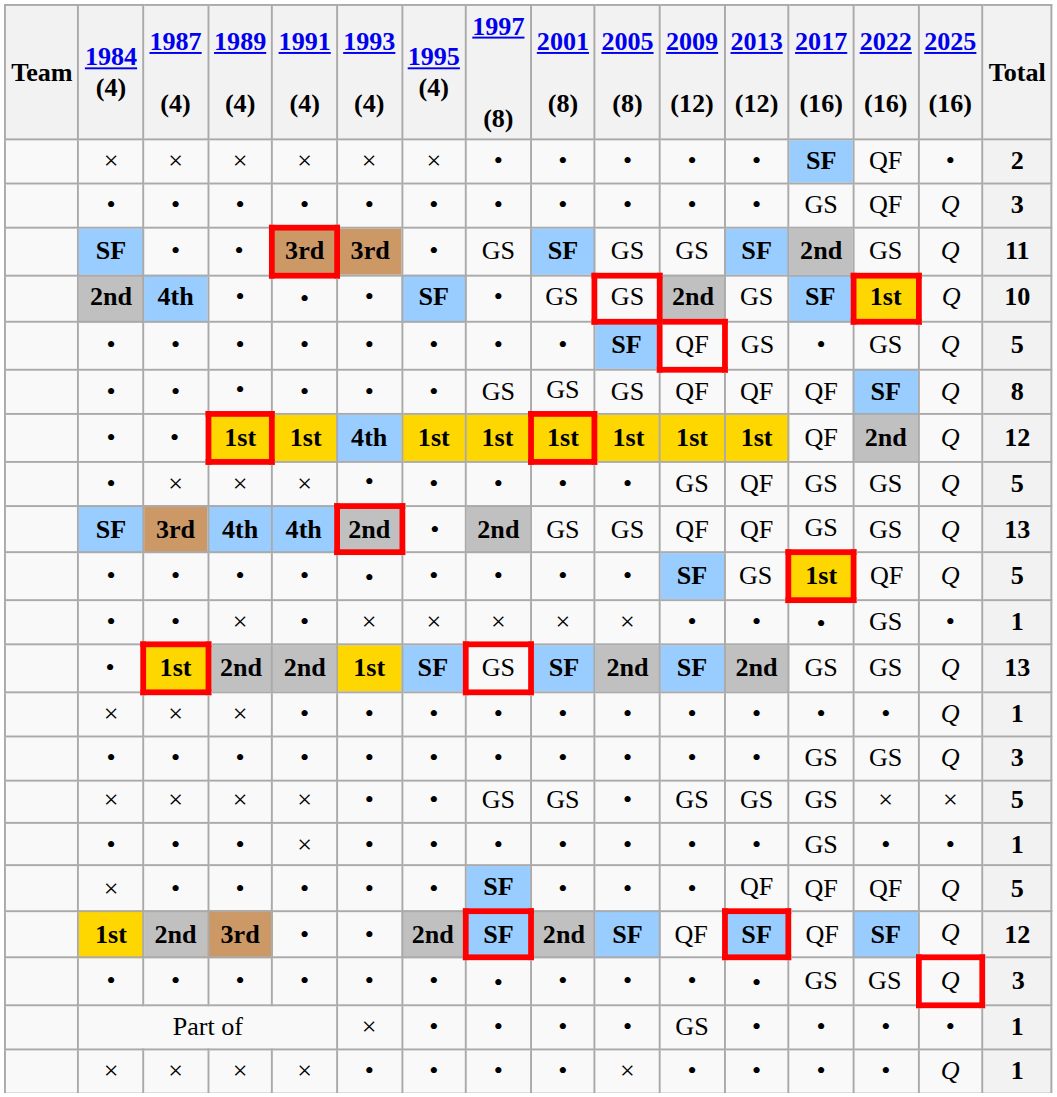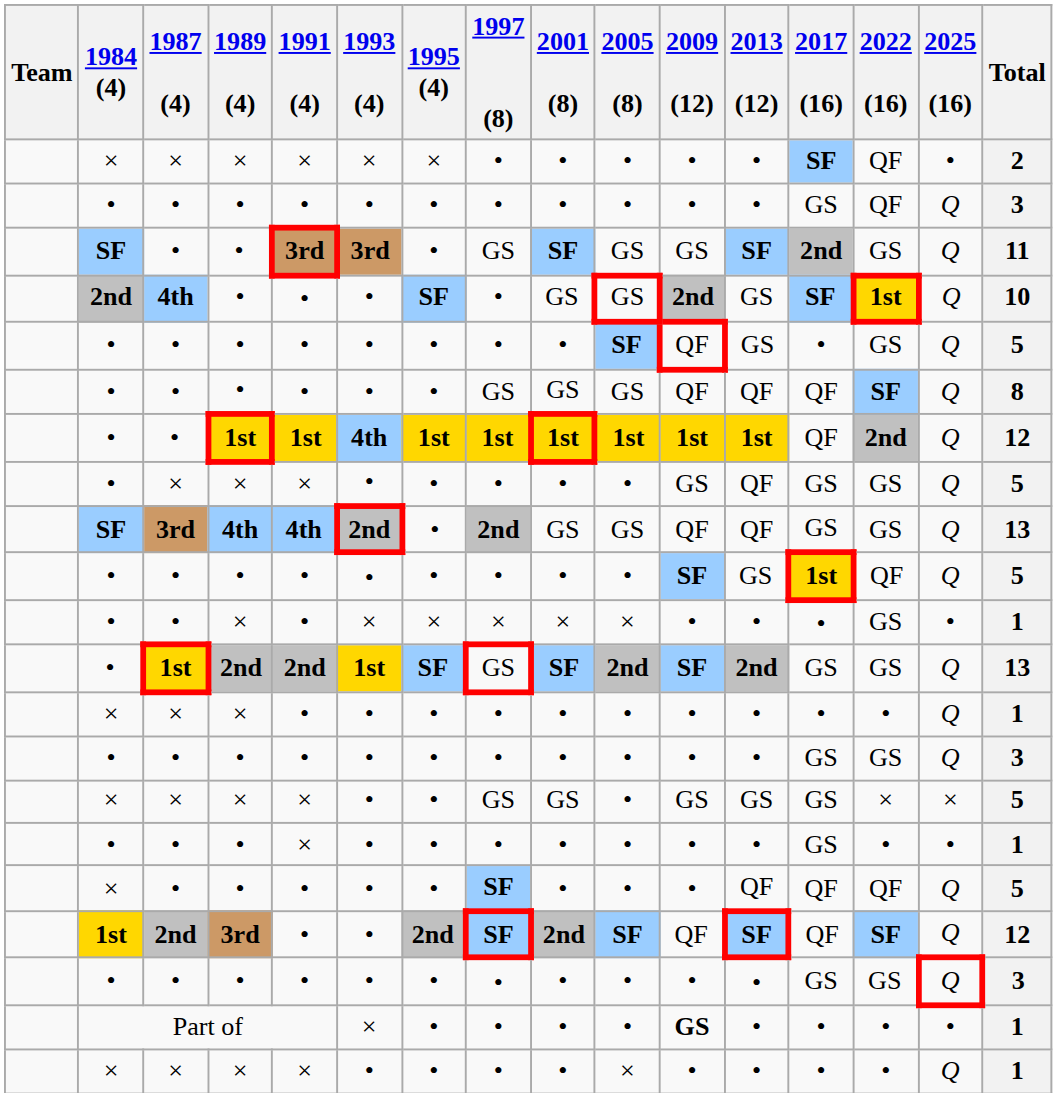Part of | 2009 (12): normal -> bold
